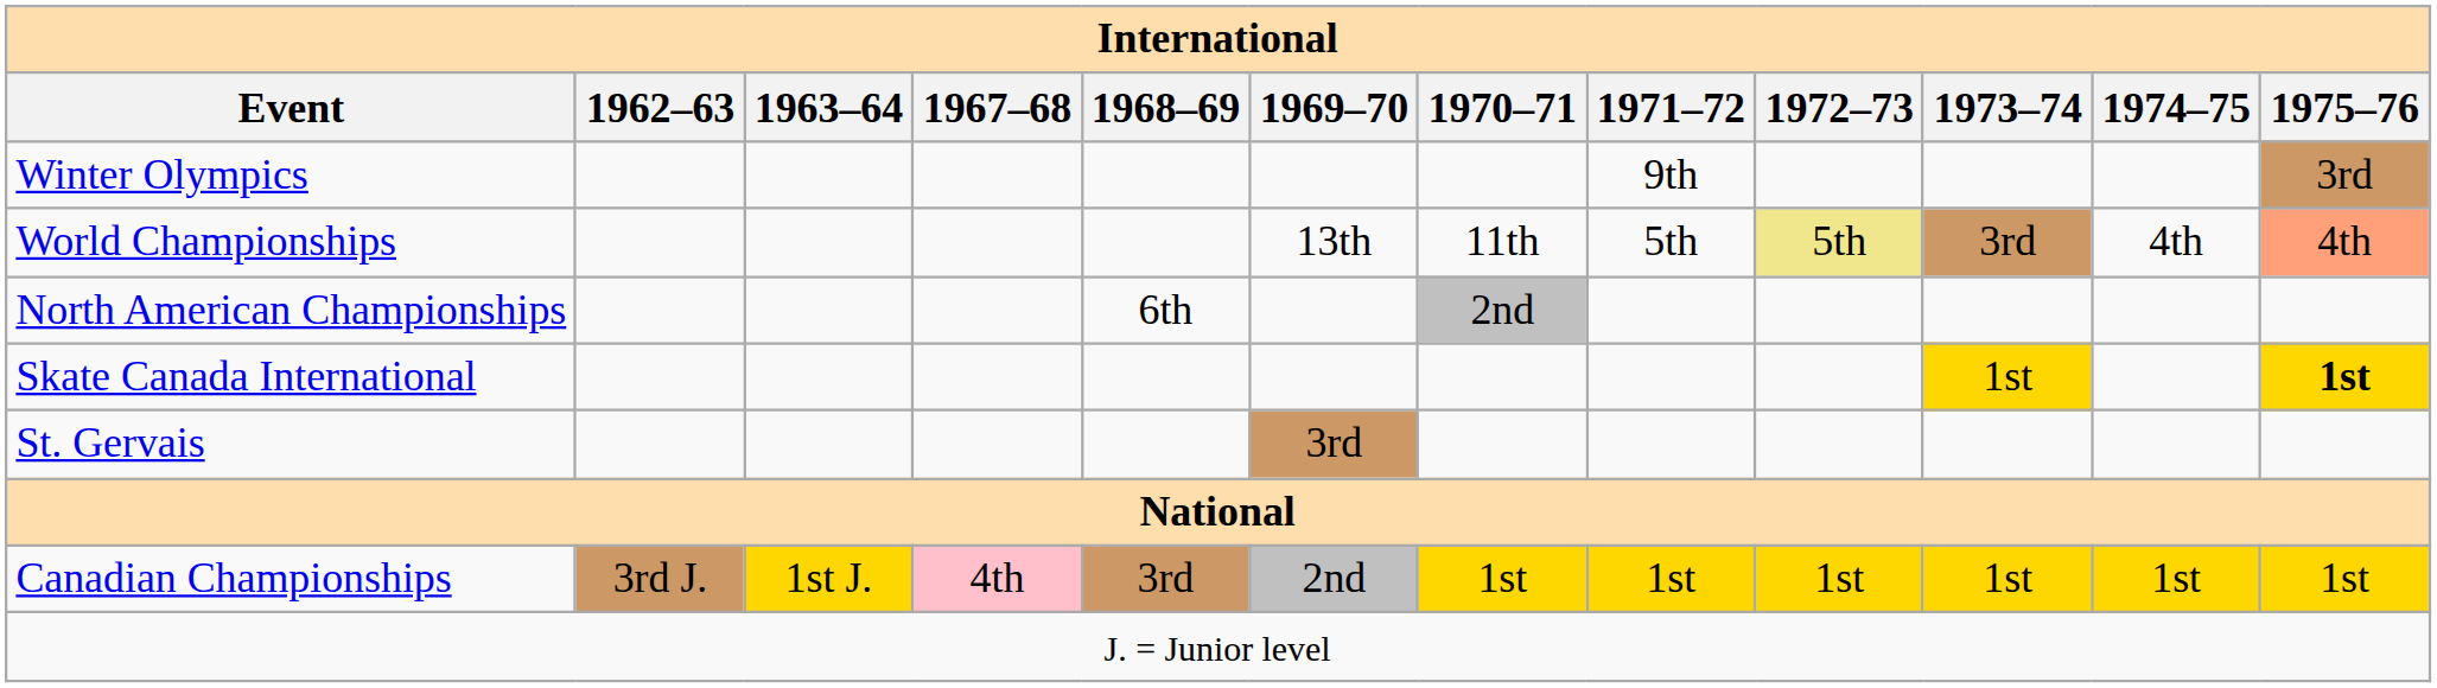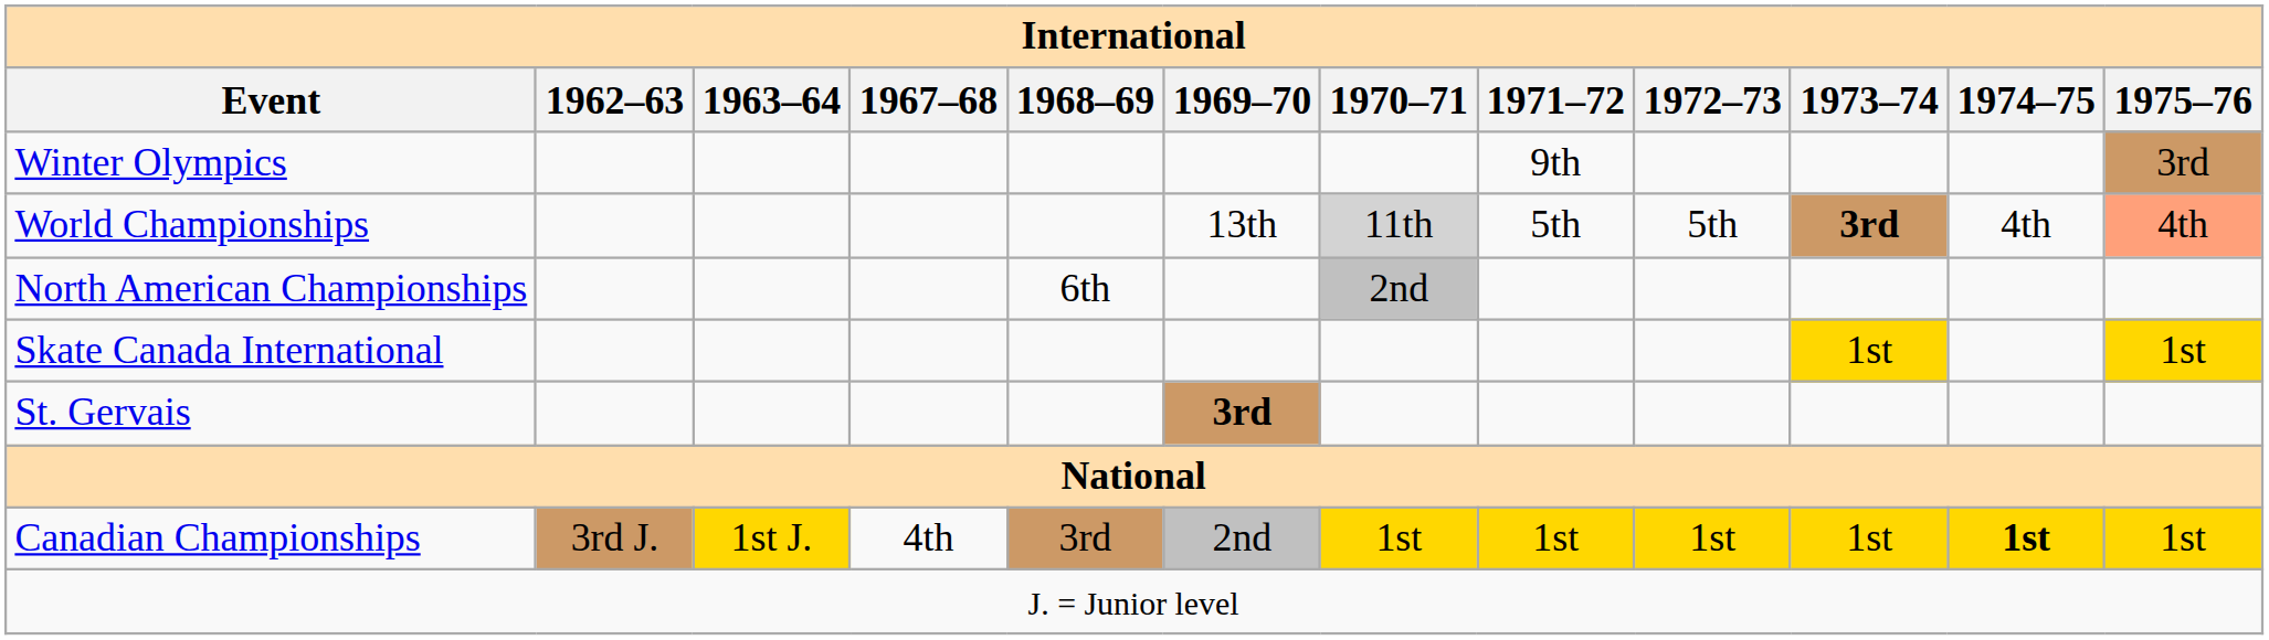World Championships | 1970–71: no background -> lightgrey background
World Championships | 1972–73: khaki background -> no background
World Championships | 1973–74: normal -> bold
Skate Canada International | 1975–76: bold -> normal
St. Gervais | 1969–70: normal -> bold
Canadian Championships | 1967–68: pink background -> no background
Canadian Championships | 1974–75: normal -> bold
